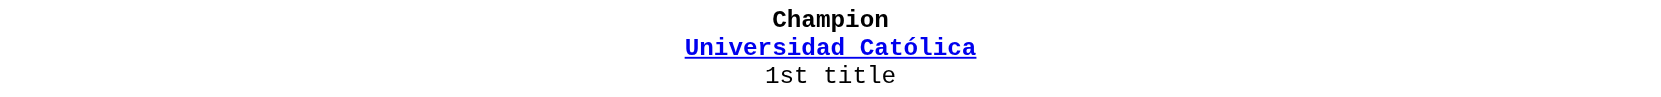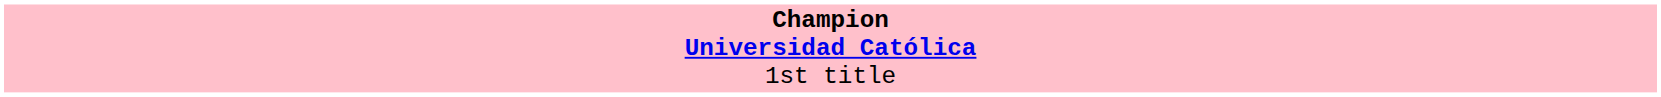row 1 | column 1: no background -> pink background
